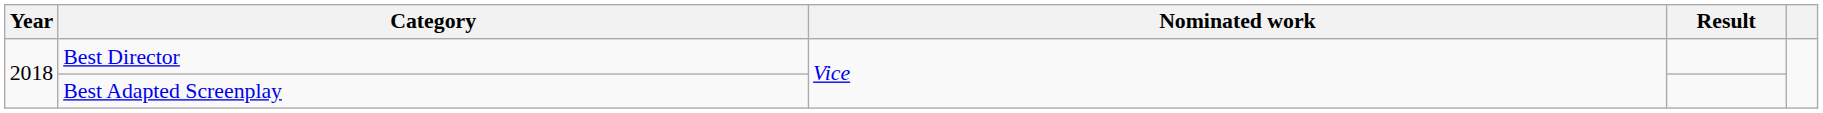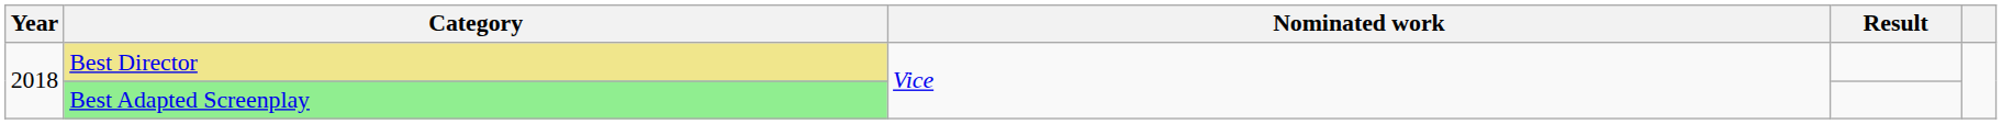Best Director | Category: no background -> khaki background
Best Adapted Screenplay | Category: no background -> lightgreen background
